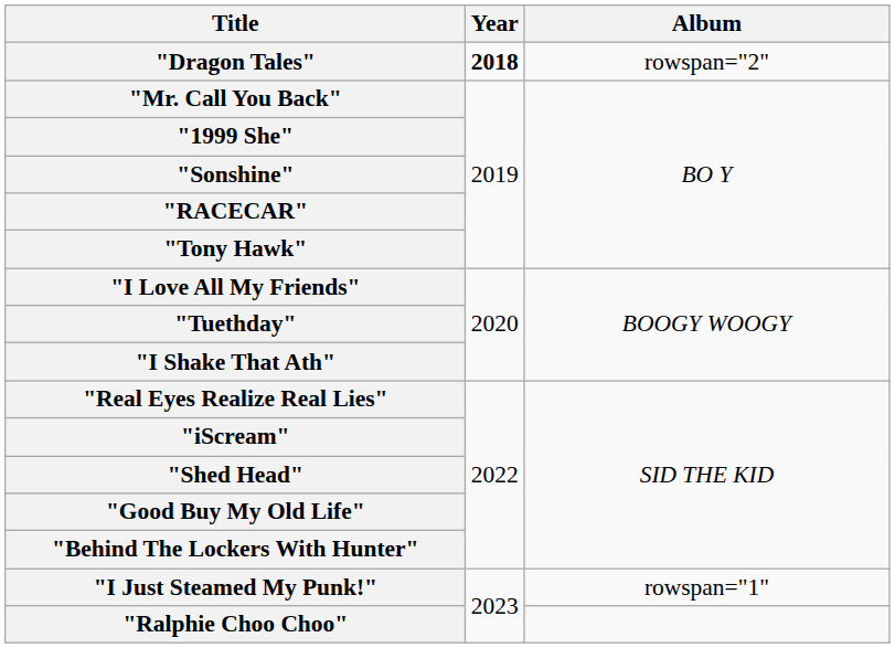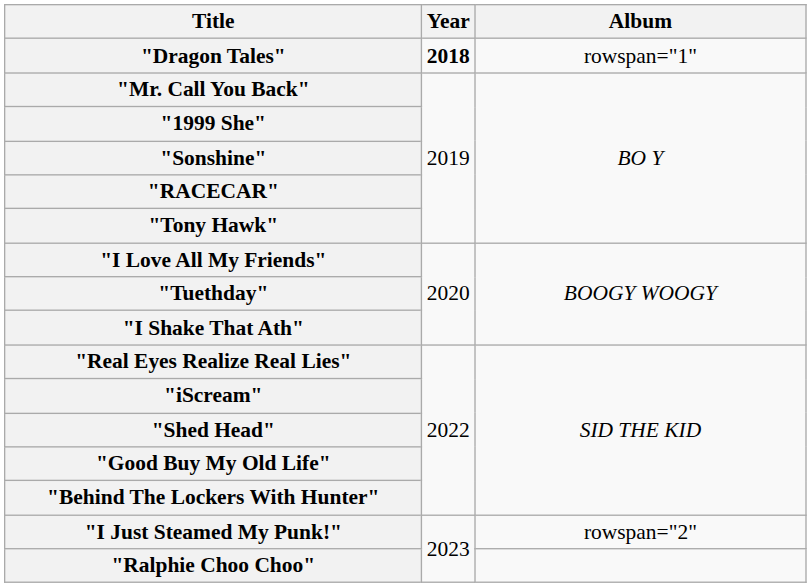"Dragon Tales" | Album: rowspan="2" -> rowspan="1"
"I Just Steamed My Punk!" | Album: rowspan="1" -> rowspan="2"
